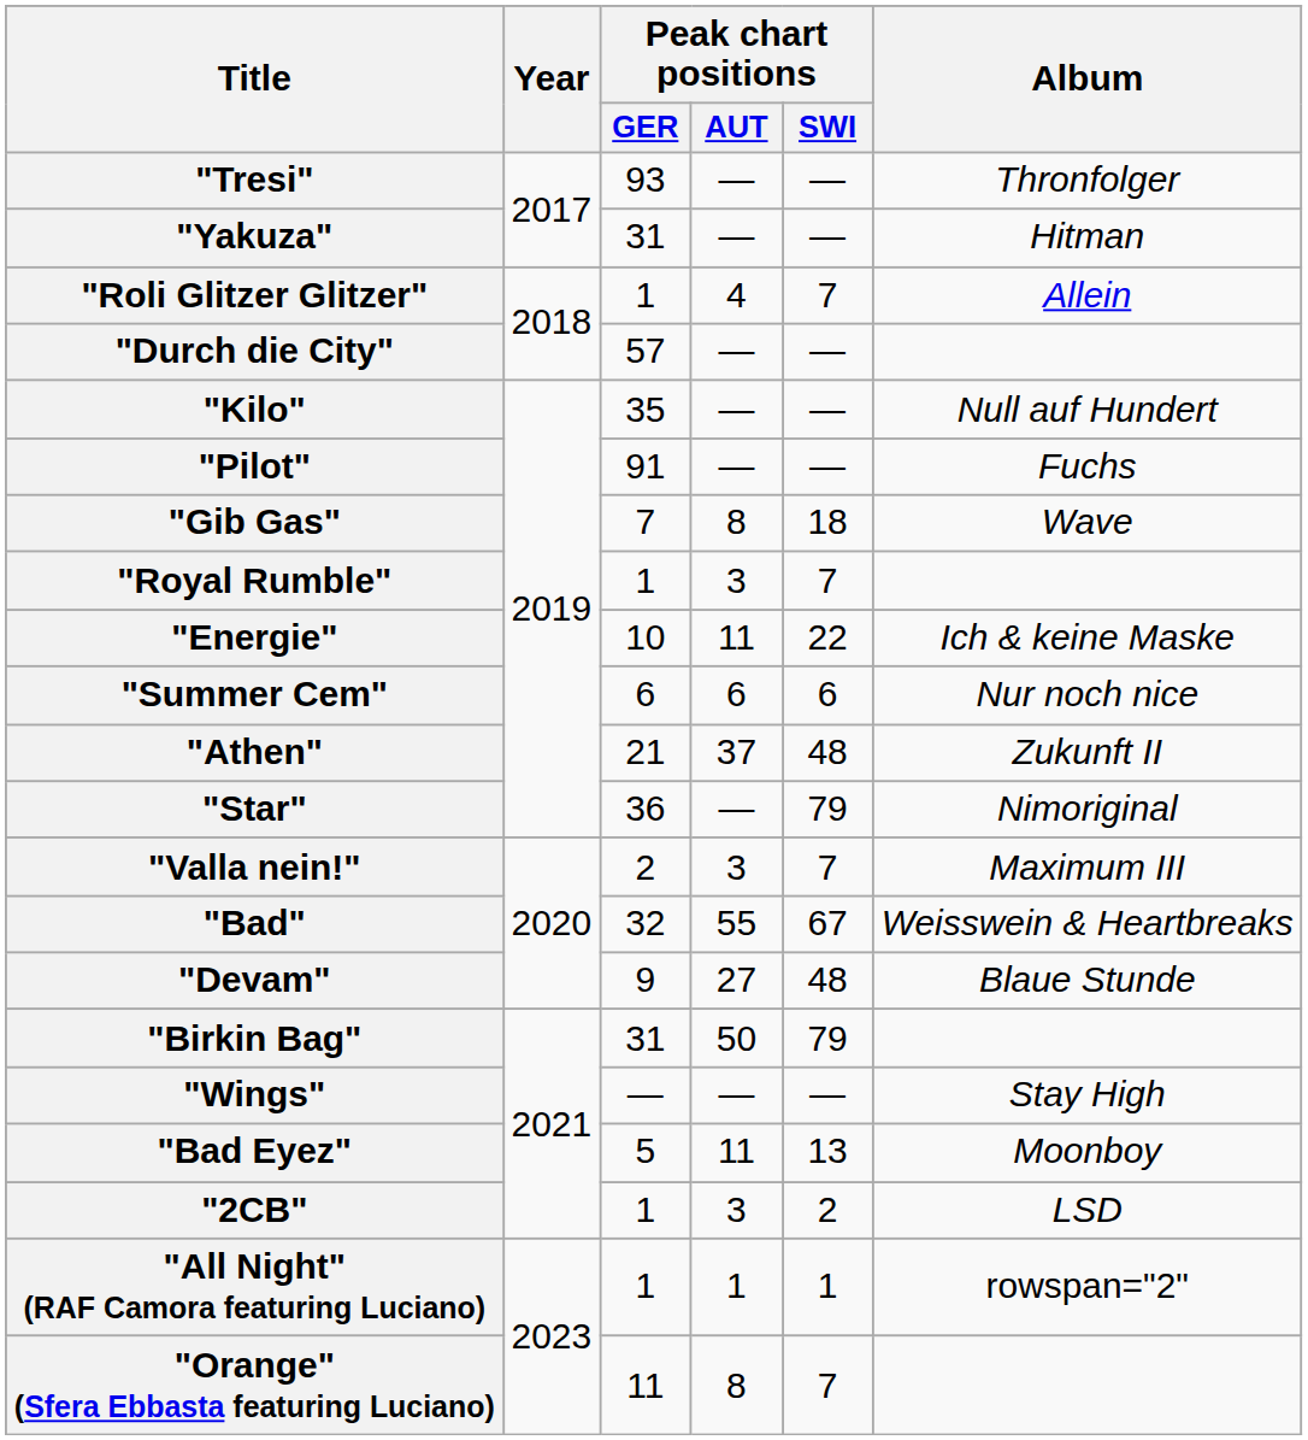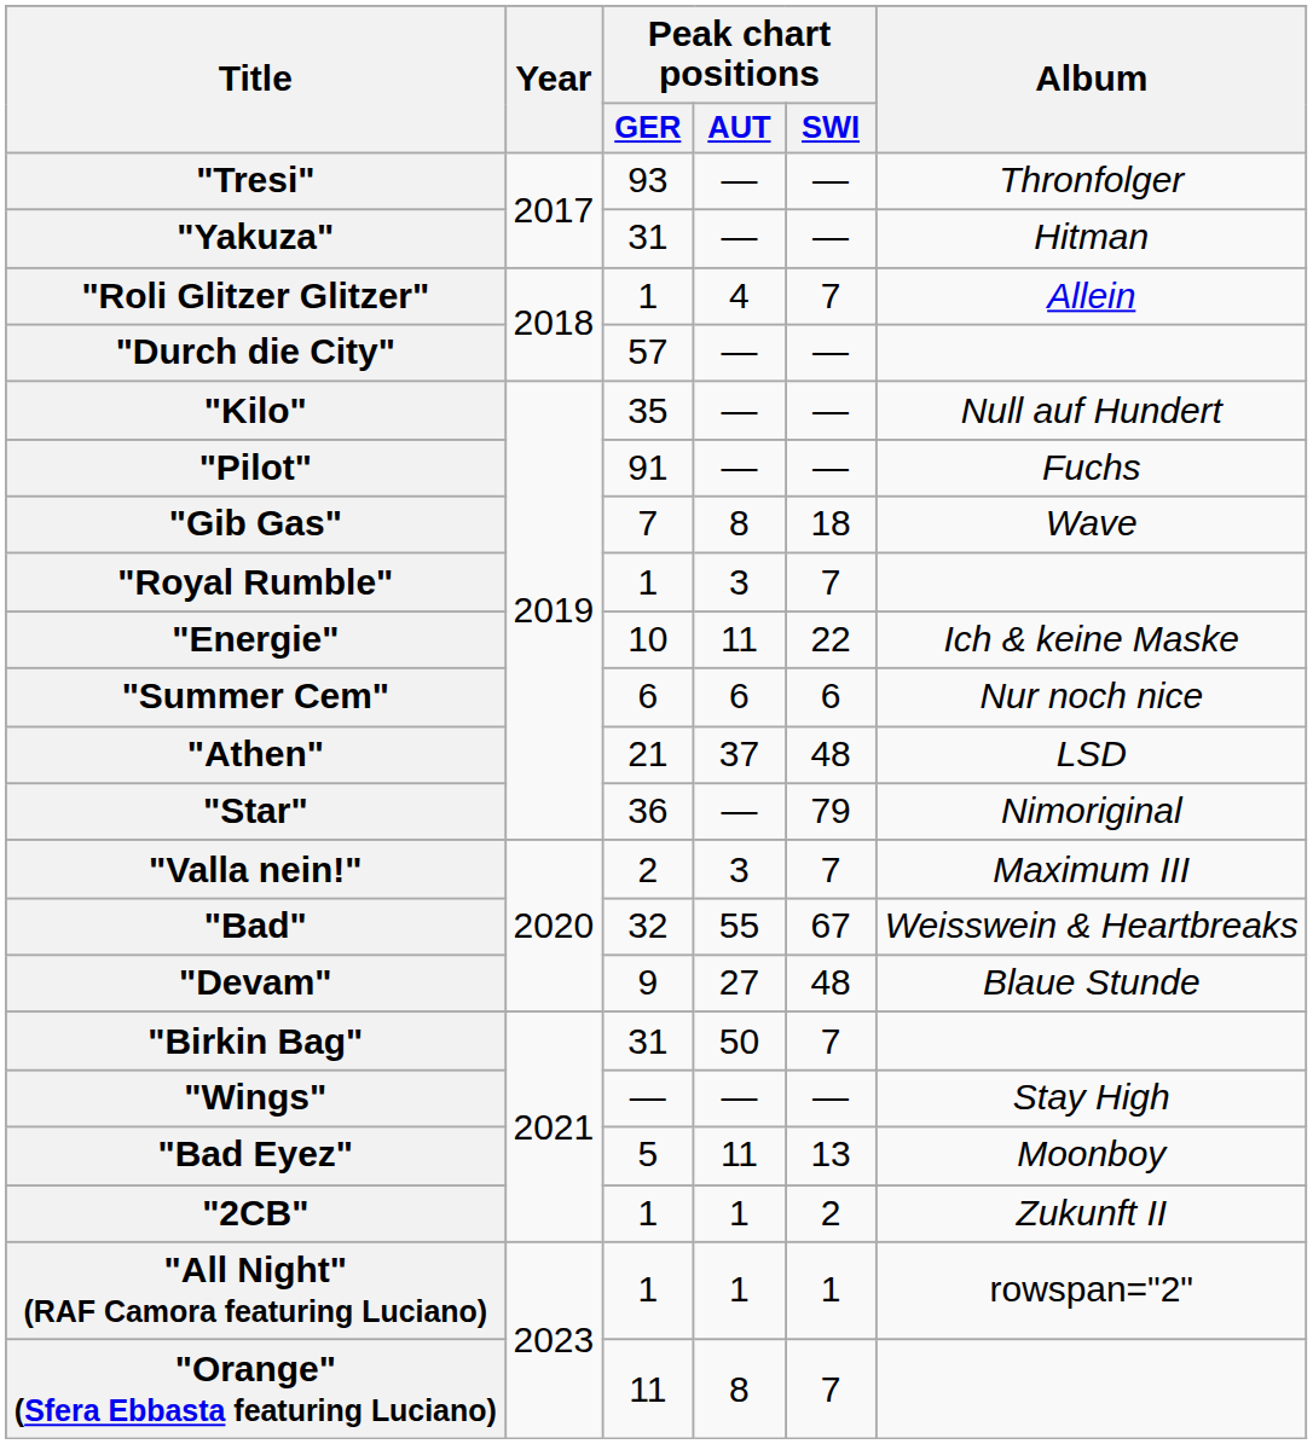"Athen" | Album: Zukunft II -> LSD
"Birkin Bag" | Peak chart positions / SWI: 79 -> 7
"2CB" | Peak chart positions / AUT: 3 -> 1
"2CB" | Album: LSD -> Zukunft II
